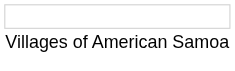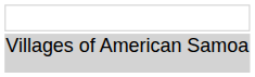row 1 | column 1: no background -> lightgrey background
